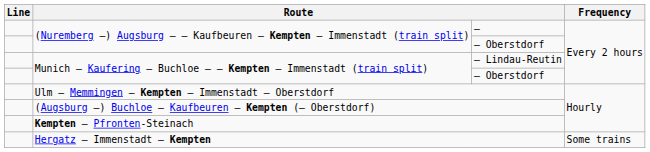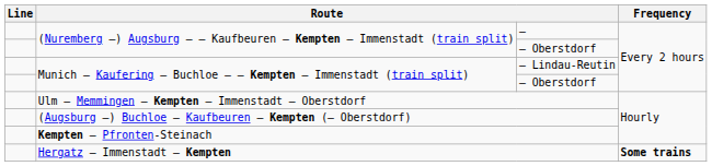Hergatz – Immenstadt – Kempten | Frequency: normal -> bold
